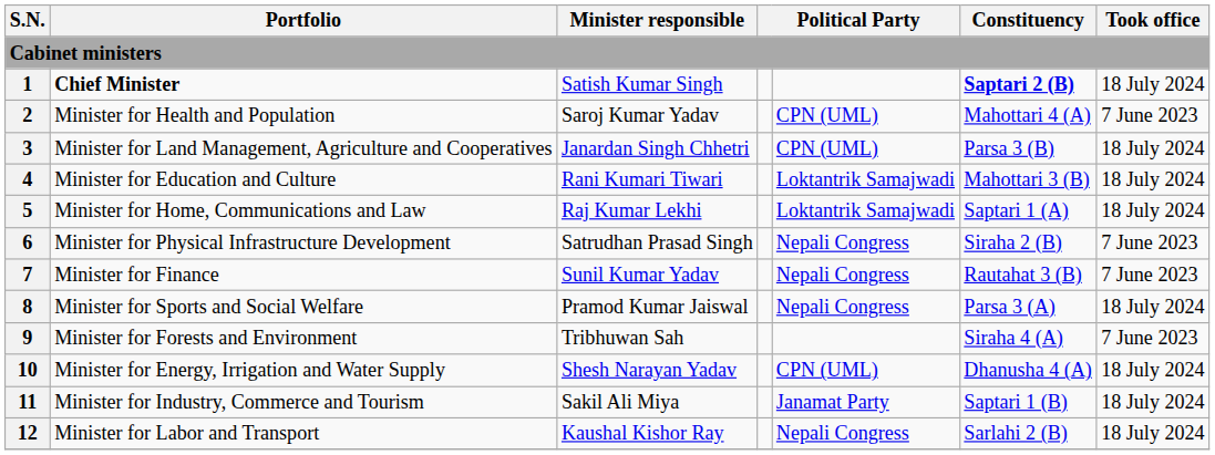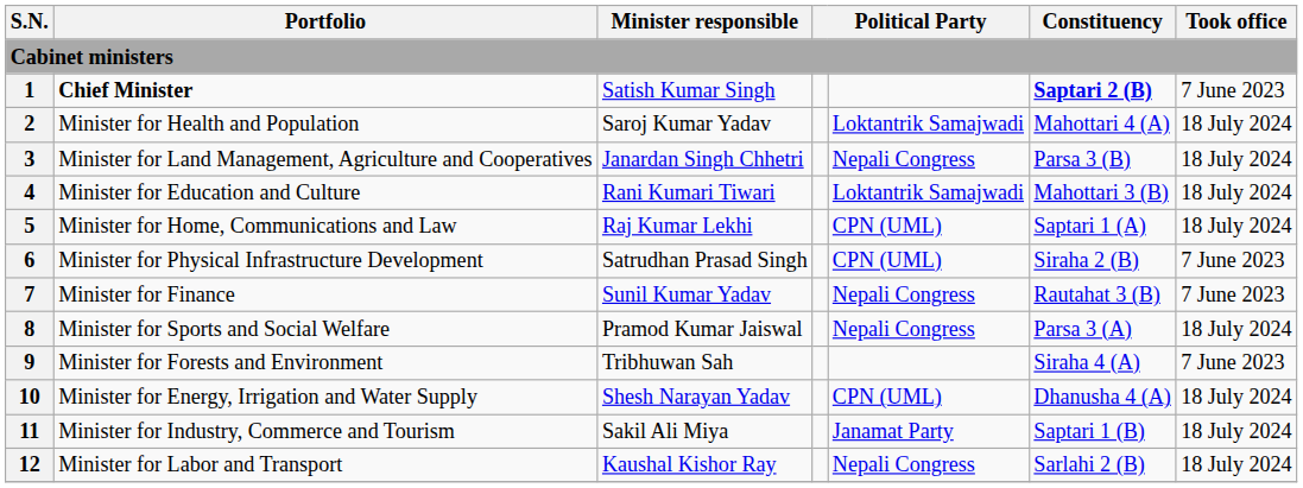1 | Took office: 18 July 2024 -> 7 June 2023
2 | column 5: CPN (UML) -> Loktantrik Samajwadi
2 | Took office: 7 June 2023 -> 18 July 2024
3 | column 5: CPN (UML) -> Nepali Congress
5 | column 5: Loktantrik Samajwadi -> CPN (UML)
6 | column 5: Nepali Congress -> CPN (UML)
